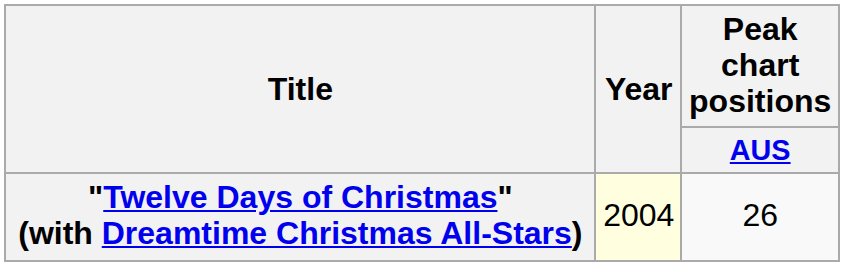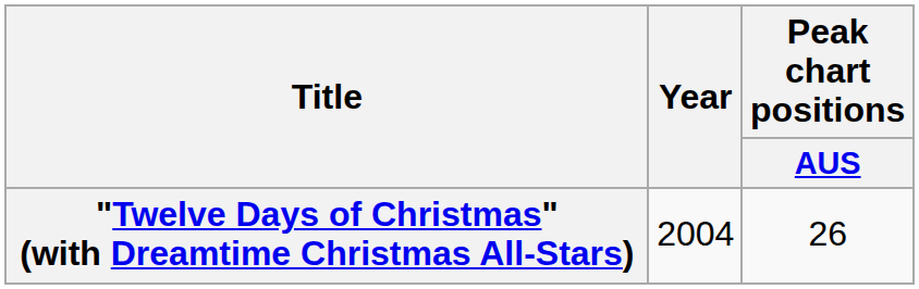row 3 | Year: lightyellow background -> no background
